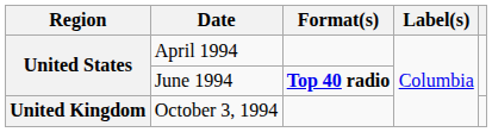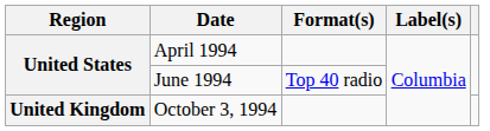June 1994 | Format(s): bold -> normal
